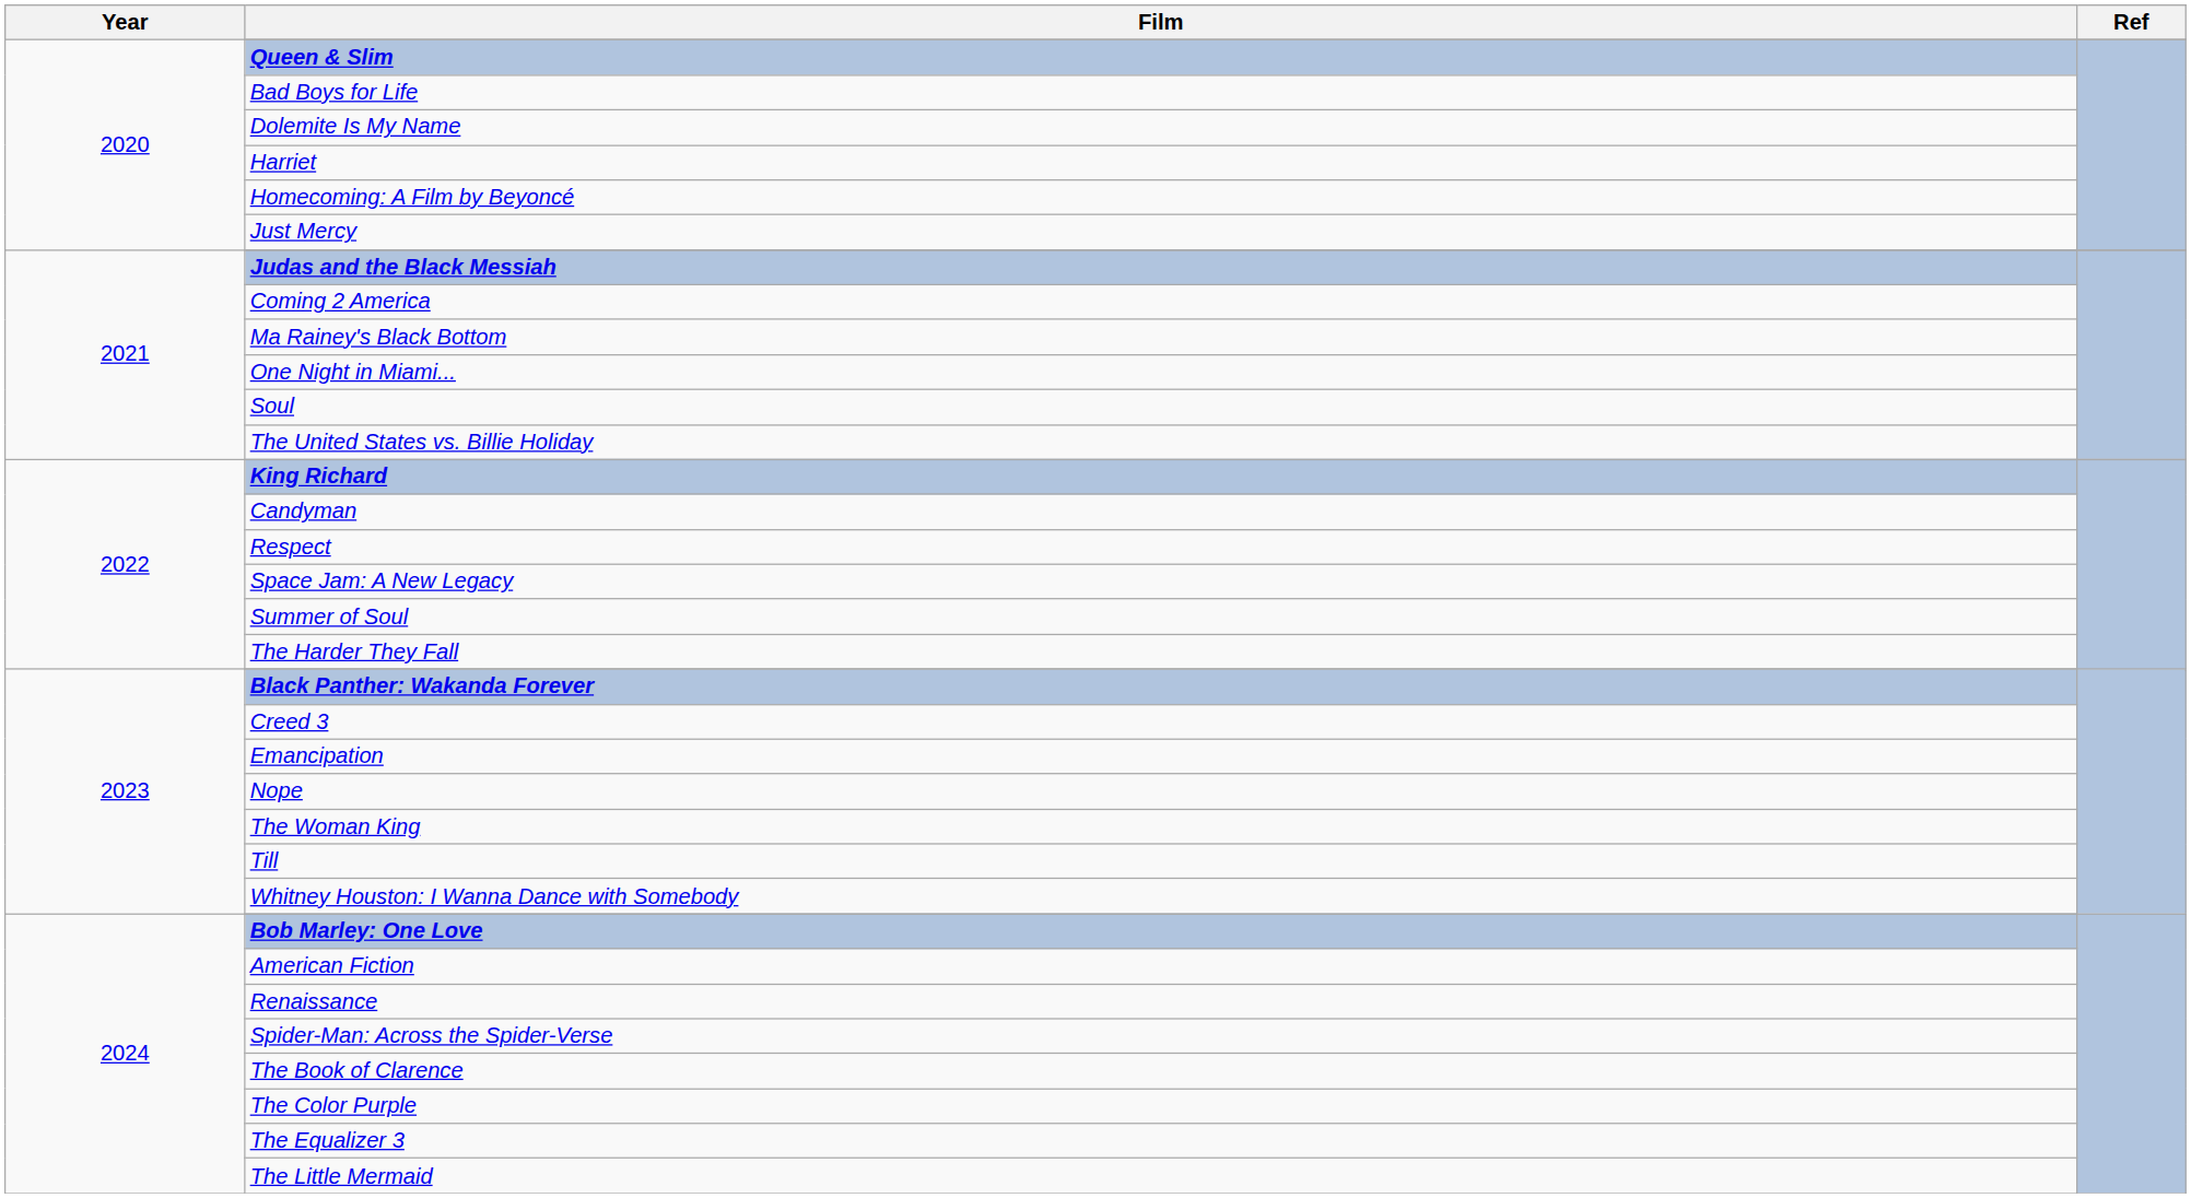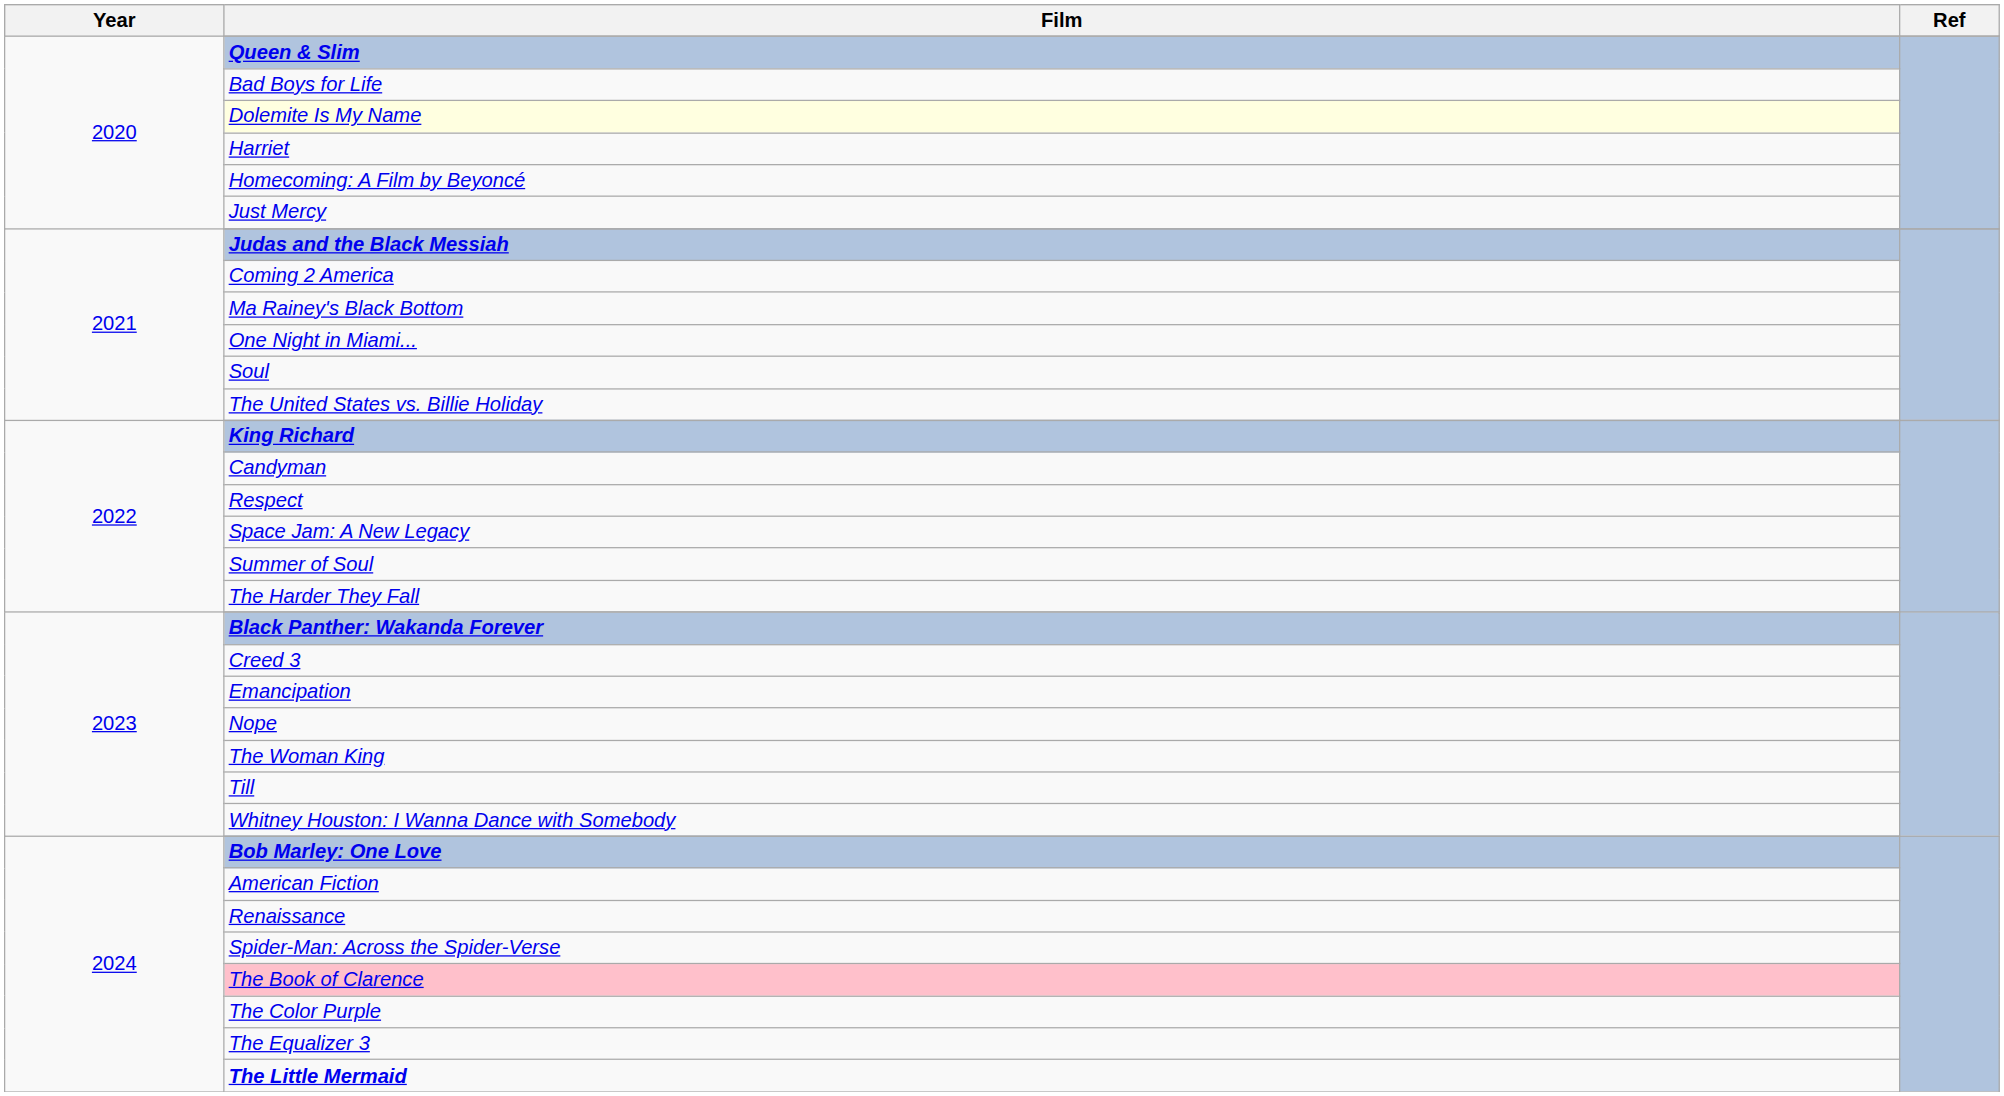Dolemite Is My Name | Film: no background -> lightyellow background
The Book of Clarence | Film: no background -> pink background
The Little Mermaid | Film: normal -> bold
